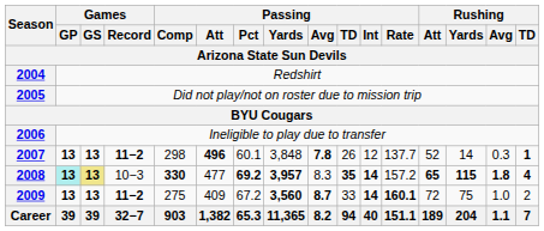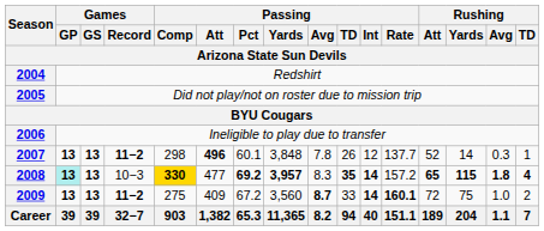2007 | Passing / Avg / Arizona State Sun Devils: bold -> normal
2007 | Rushing / TD / Arizona State Sun Devils: bold -> normal
2008 | Games / GS / Arizona State Sun Devils: khaki background -> no background
2008 | Passing / Comp / Arizona State Sun Devils: no background -> gold background
2009 | Passing / Yards / Arizona State Sun Devils: bold -> normal
